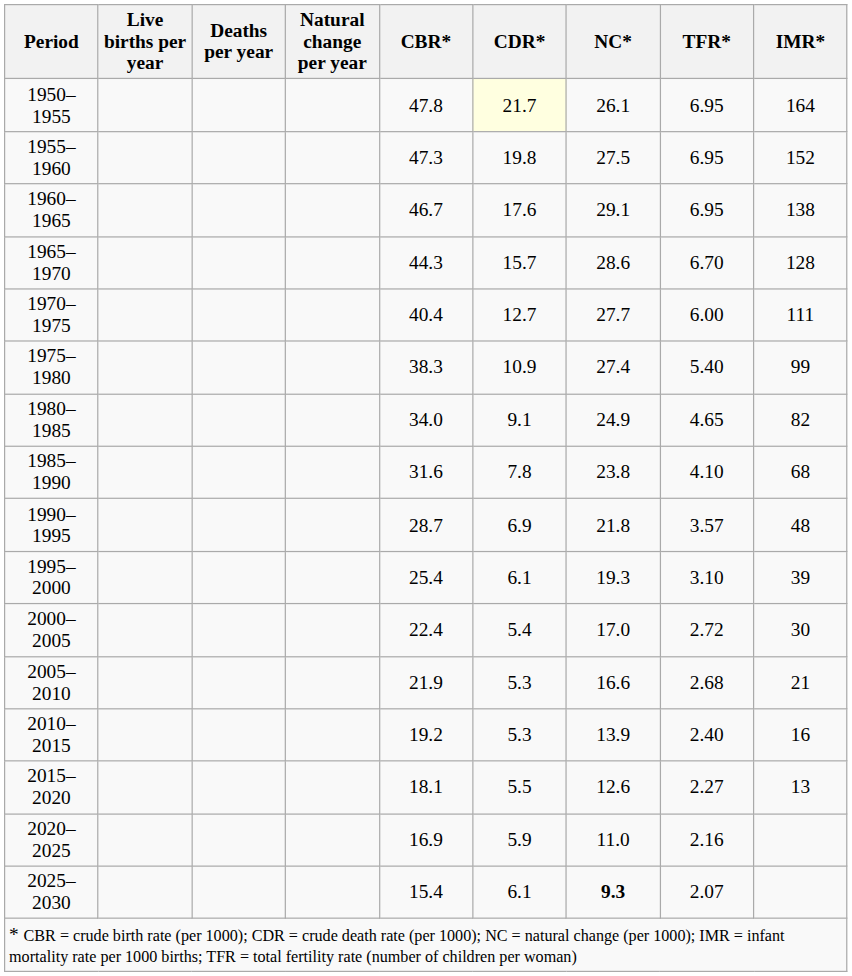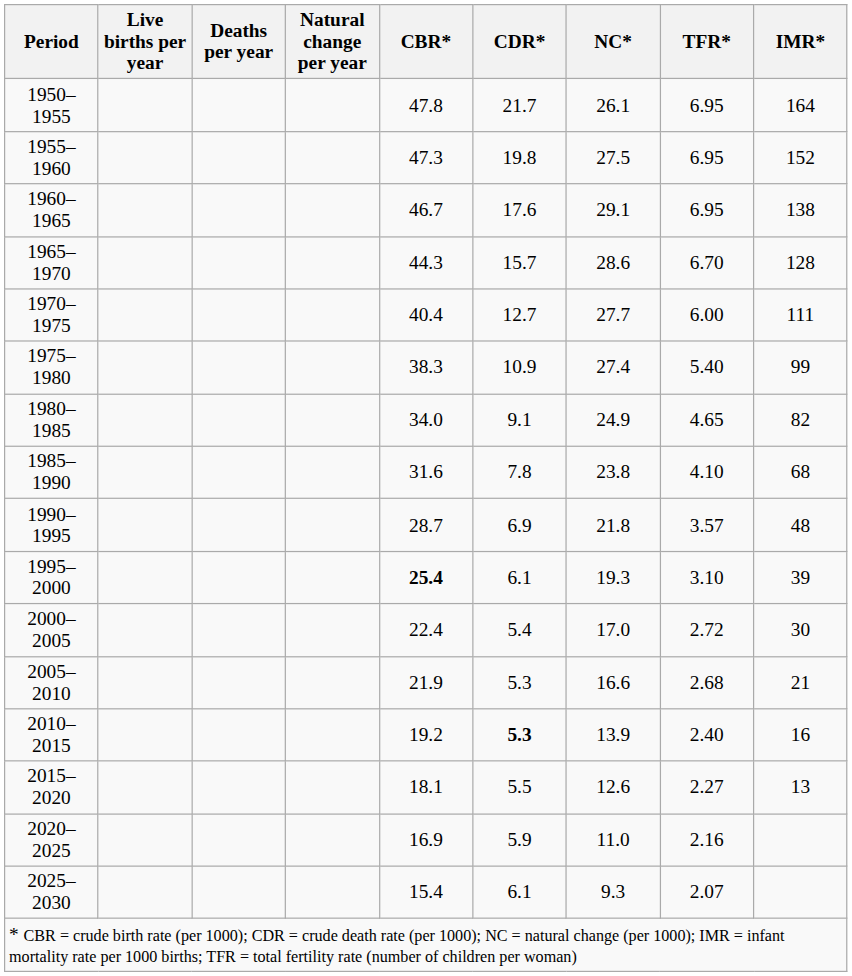1950–1955 | CDR*: lightyellow background -> no background
1995–2000 | CBR*: normal -> bold
2010–2015 | CDR*: normal -> bold
2025–2030 | NC*: bold -> normal
